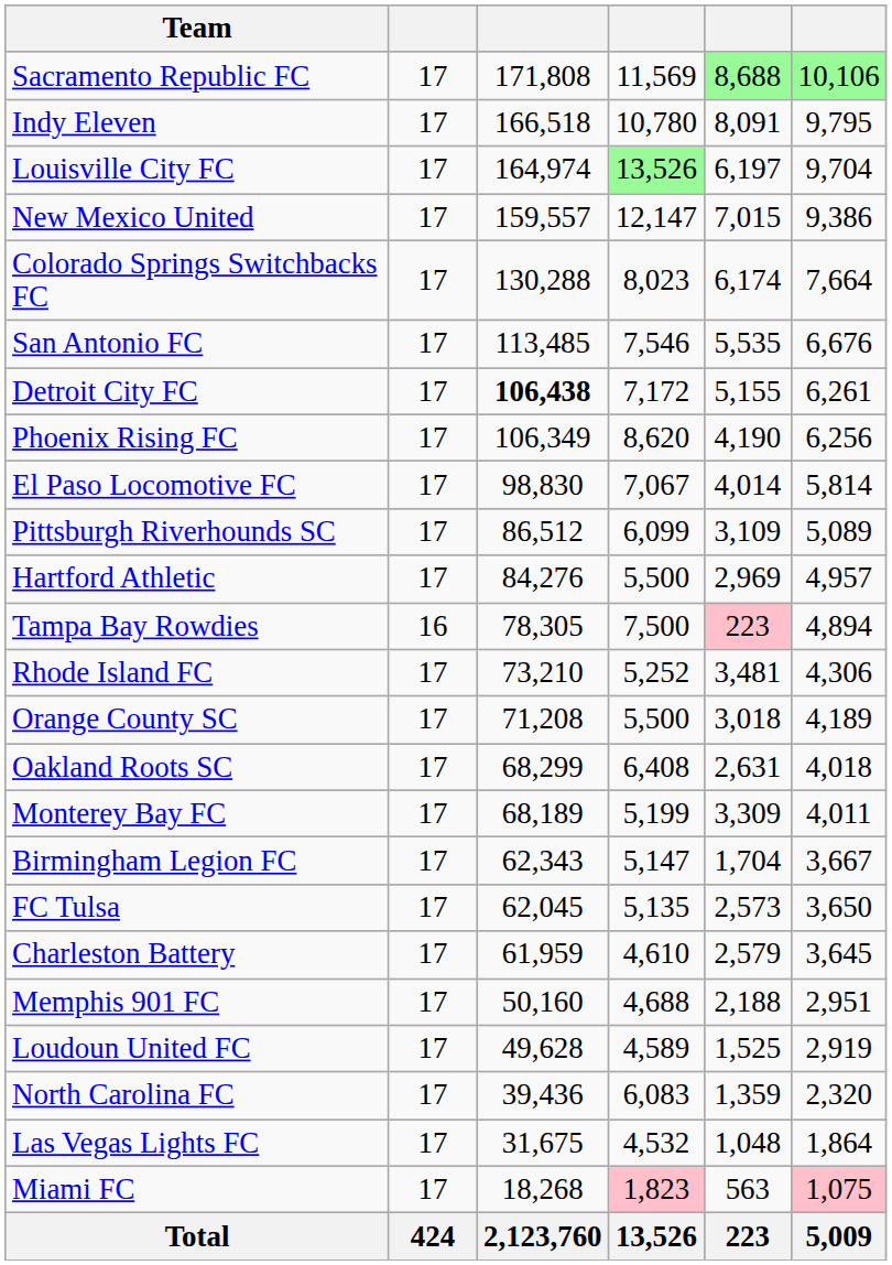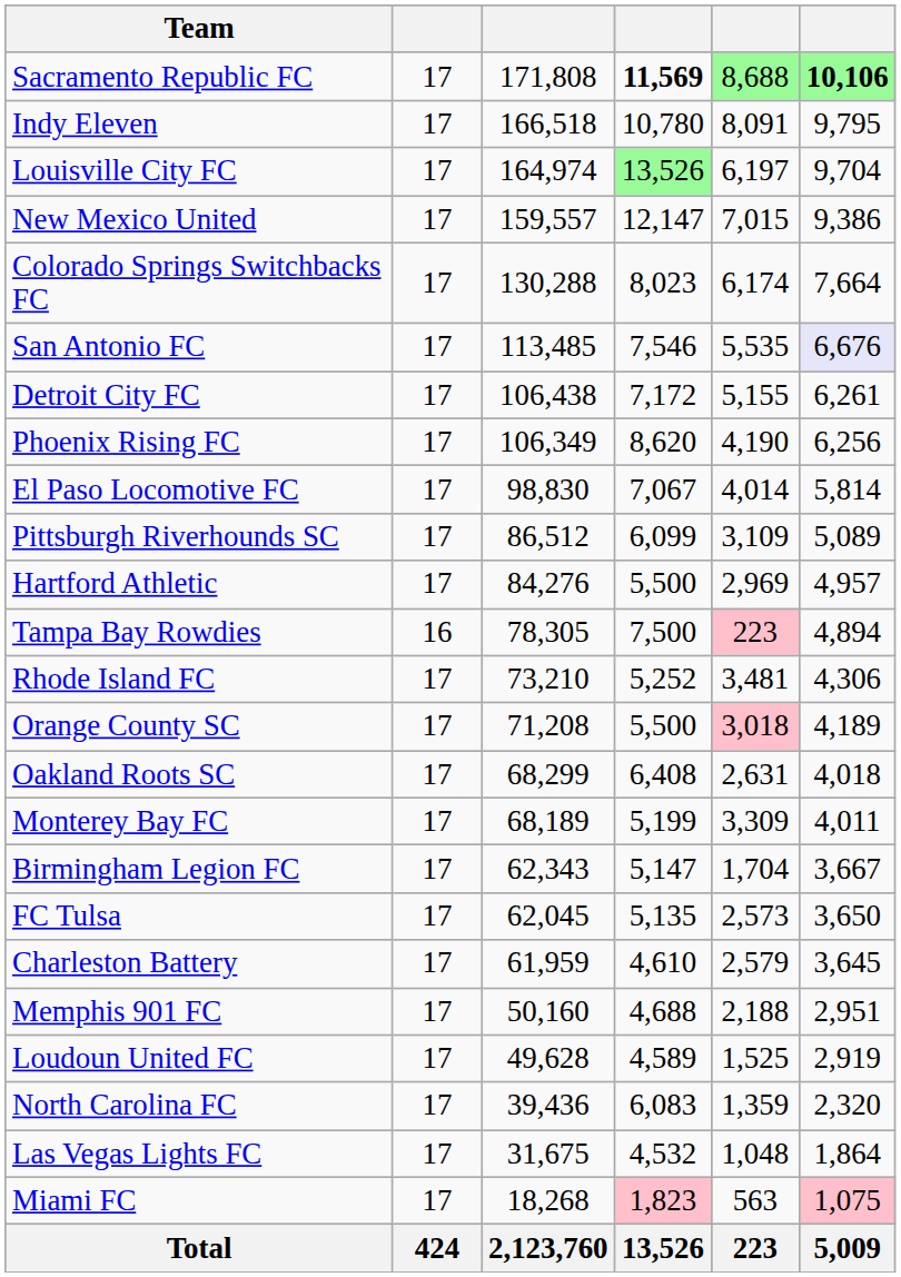Sacramento Republic FC | column 4: normal -> bold
Sacramento Republic FC | column 6: normal -> bold
San Antonio FC | column 6: no background -> lavender background
Detroit City FC | column 3: bold -> normal
Orange County SC | column 5: no background -> pink background
